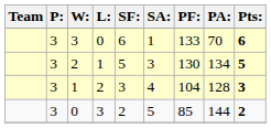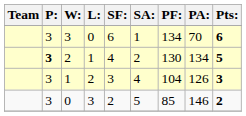row 2 | PF:: 133 -> 134
row 3 | P:: normal -> bold
row 3 | SF:: 5 -> 4
row 3 | SA:: 3 -> 2
row 4 | PA:: 128 -> 126
row 5 | PA:: 144 -> 146
